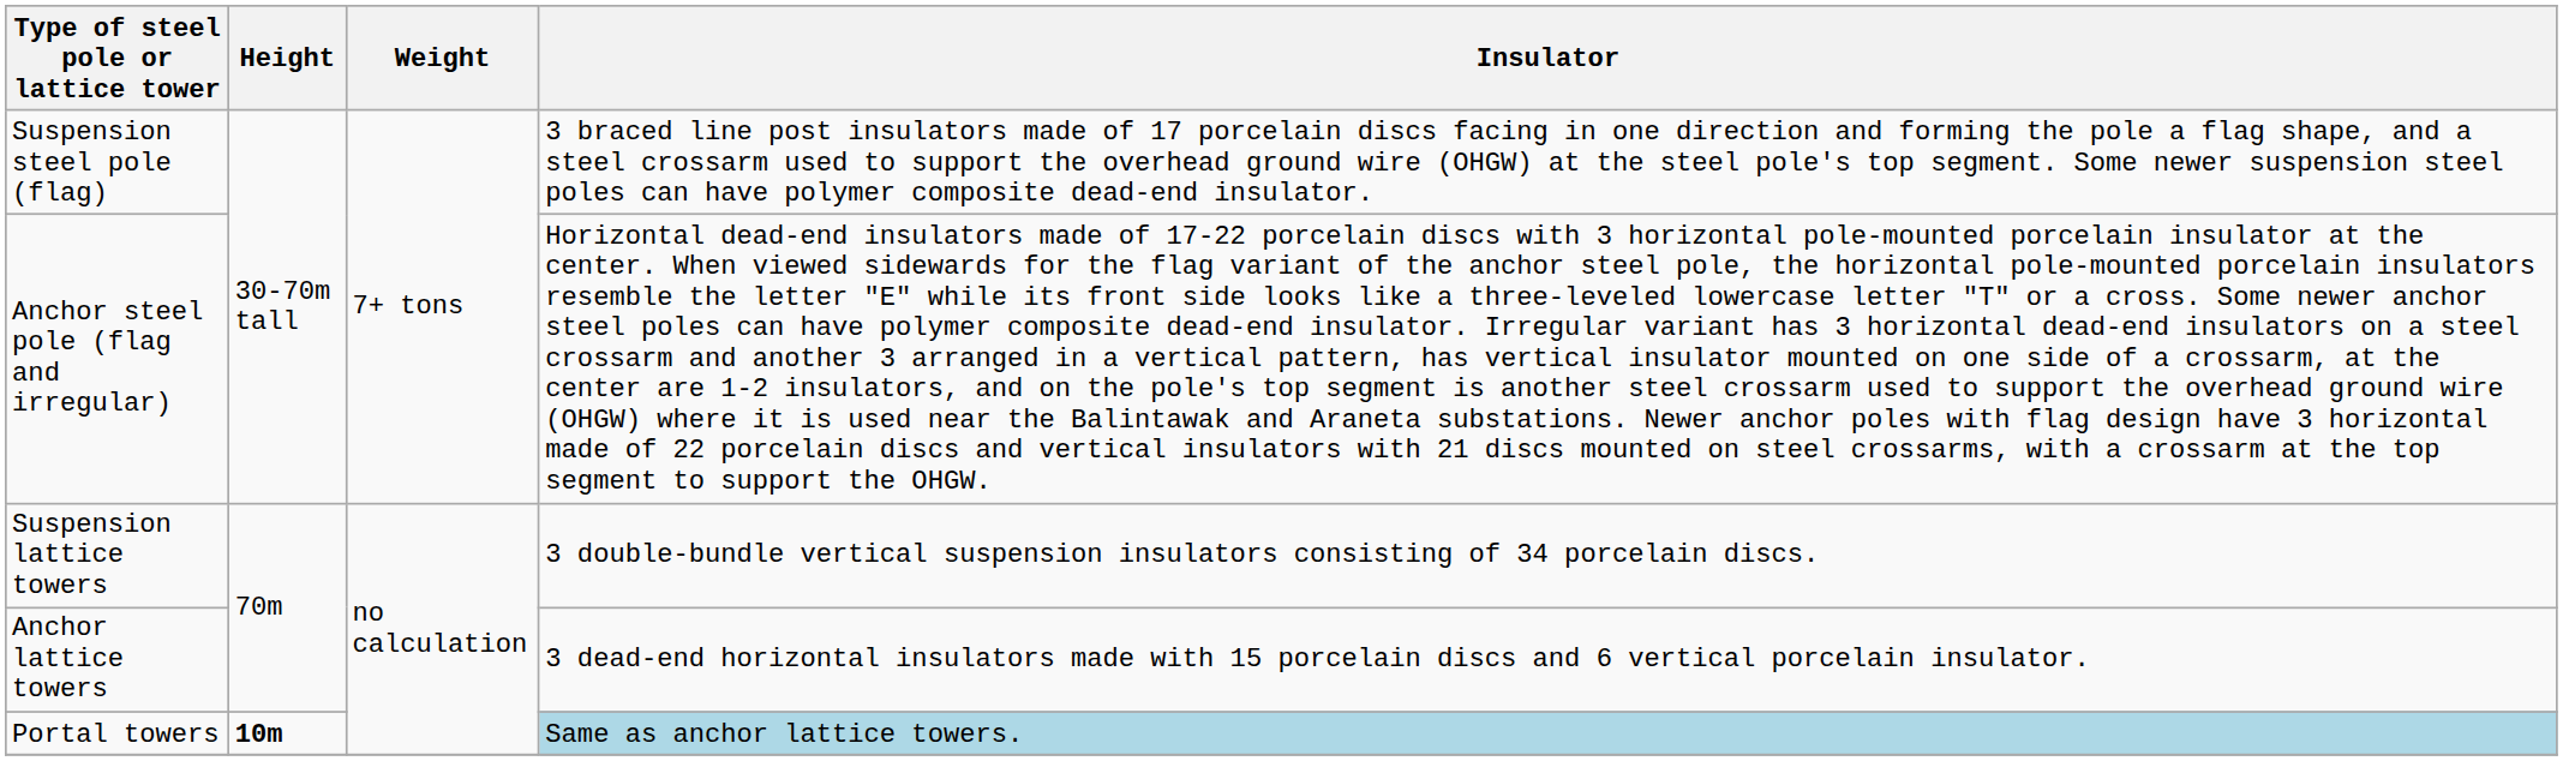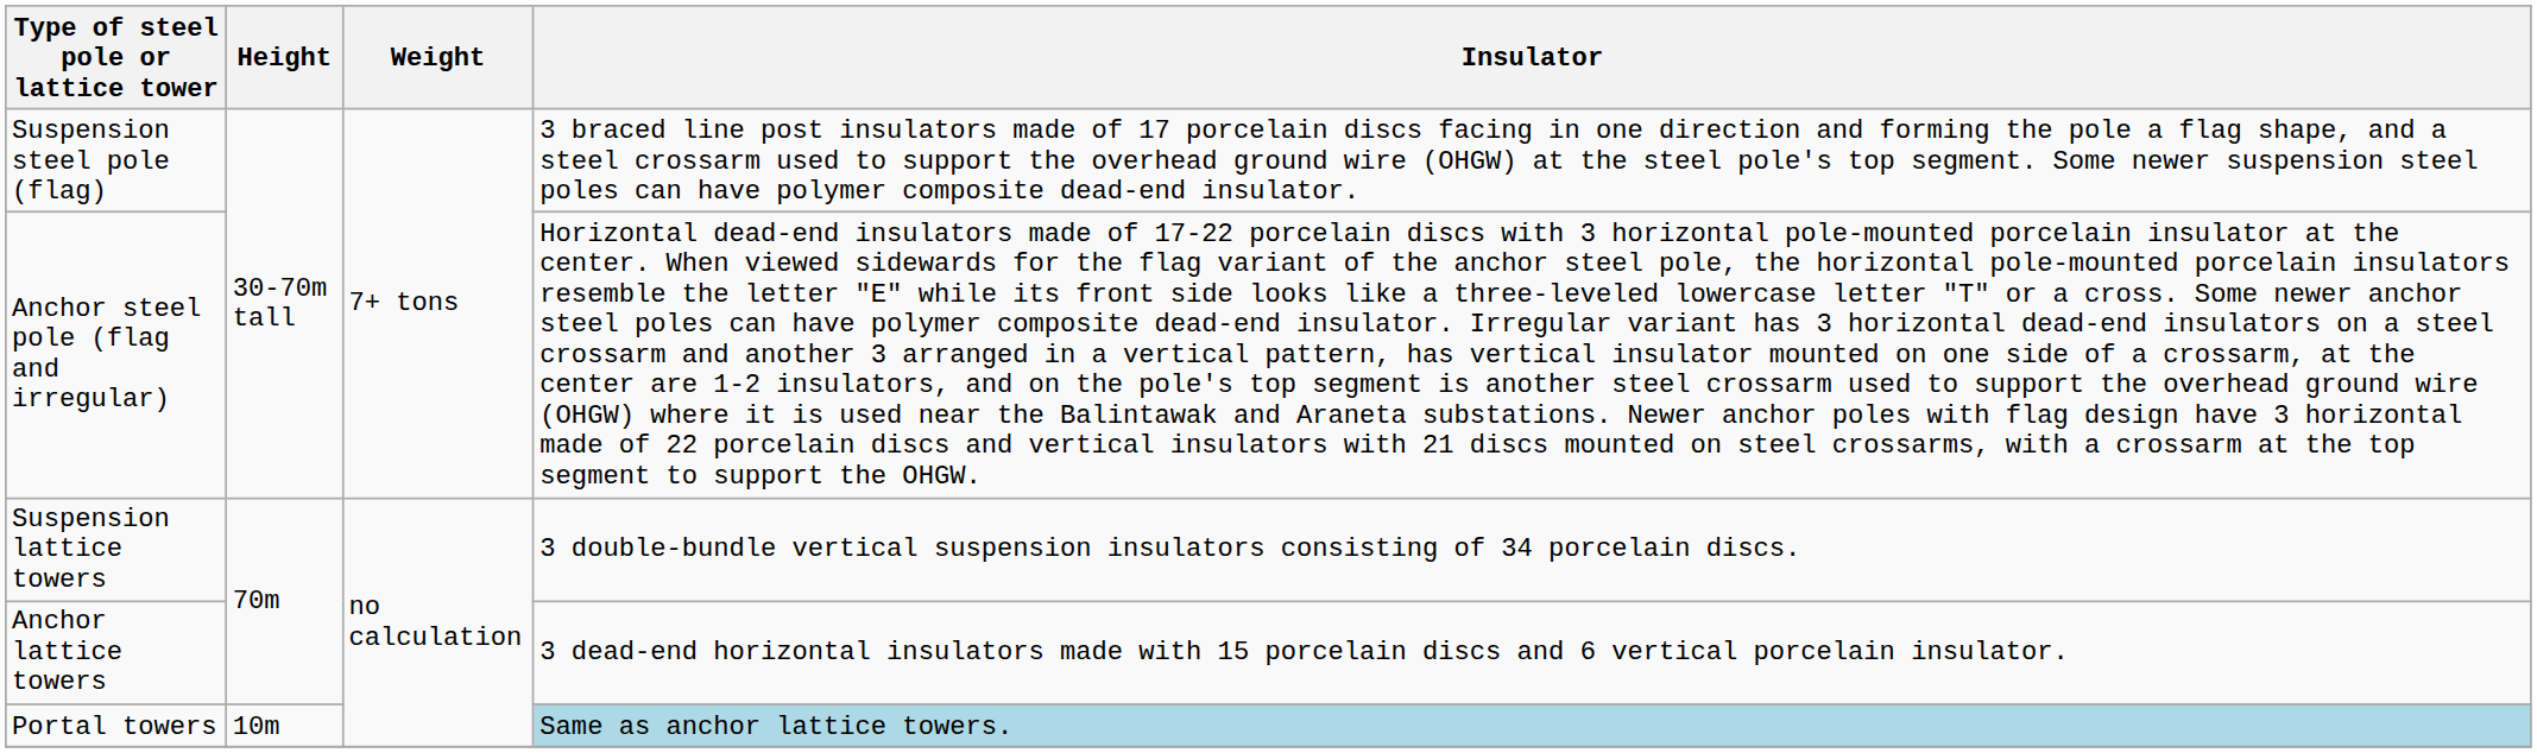Portal towers | Height: bold -> normal
